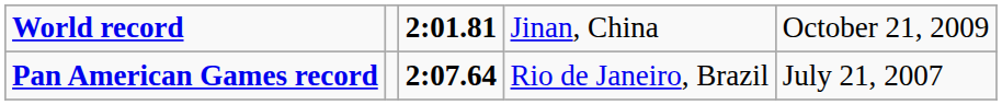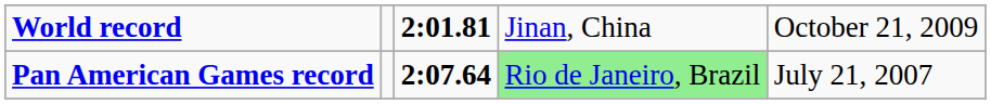Pan American Games record | column 4: no background -> lightgreen background
